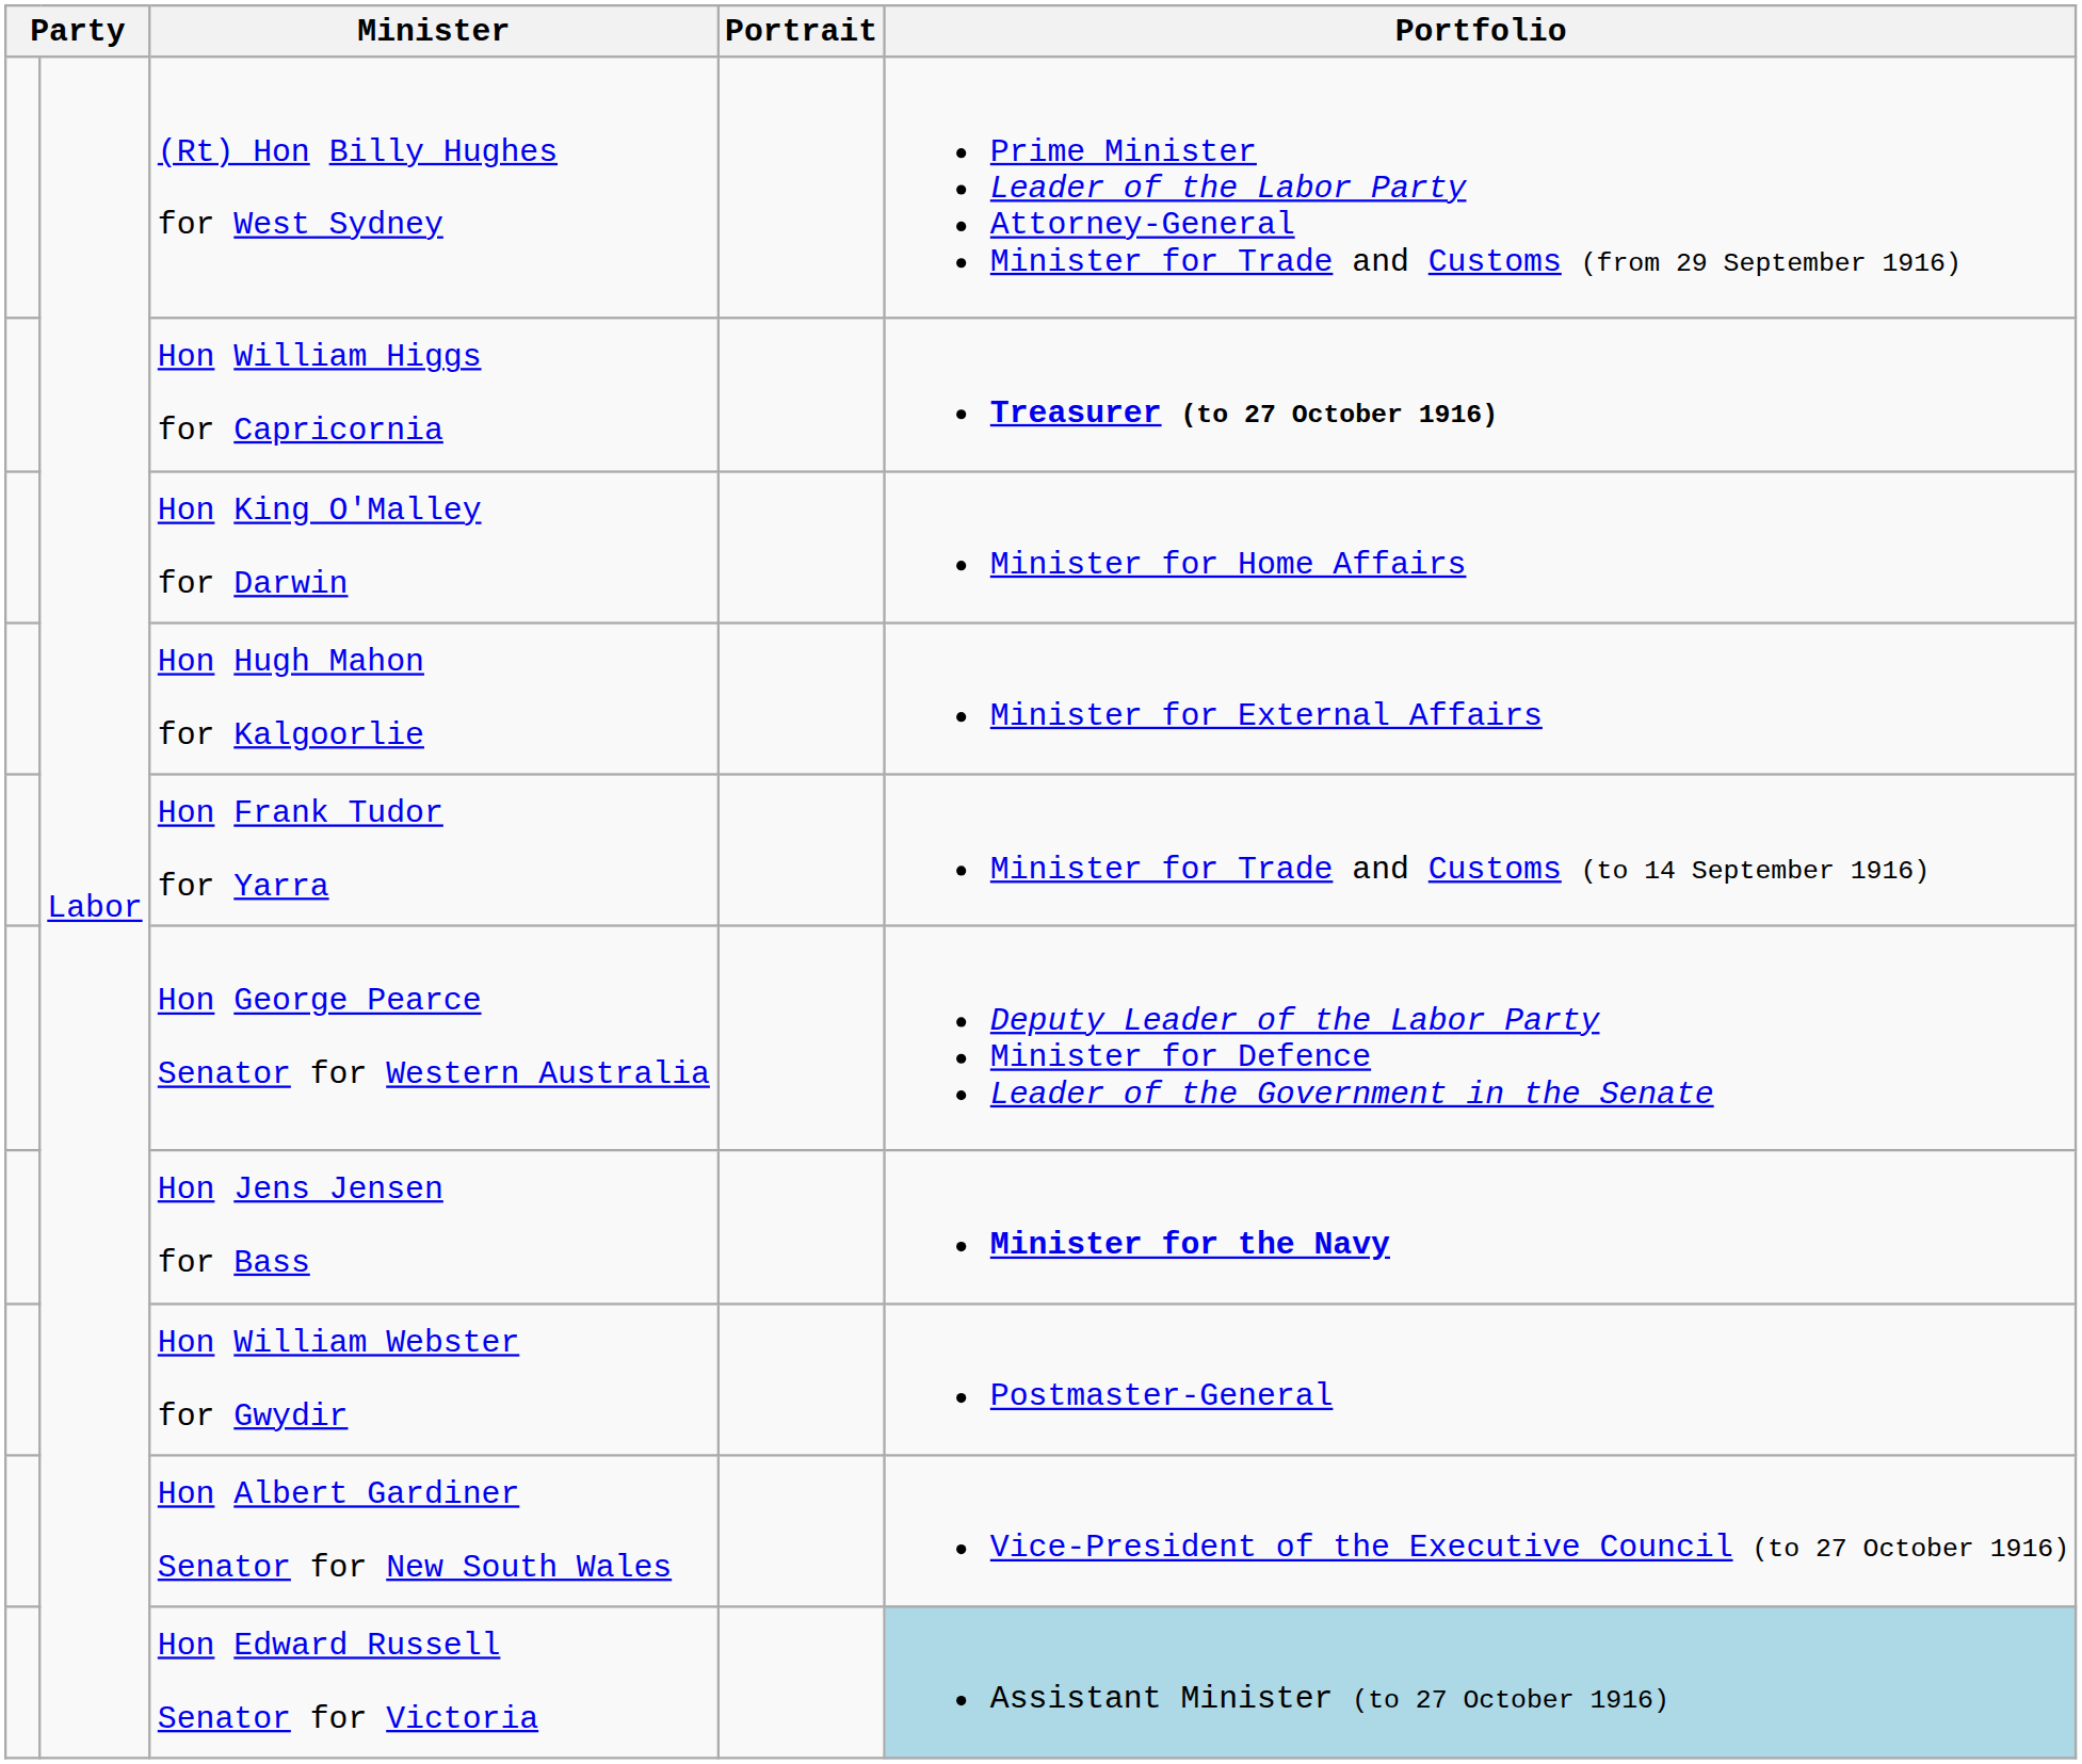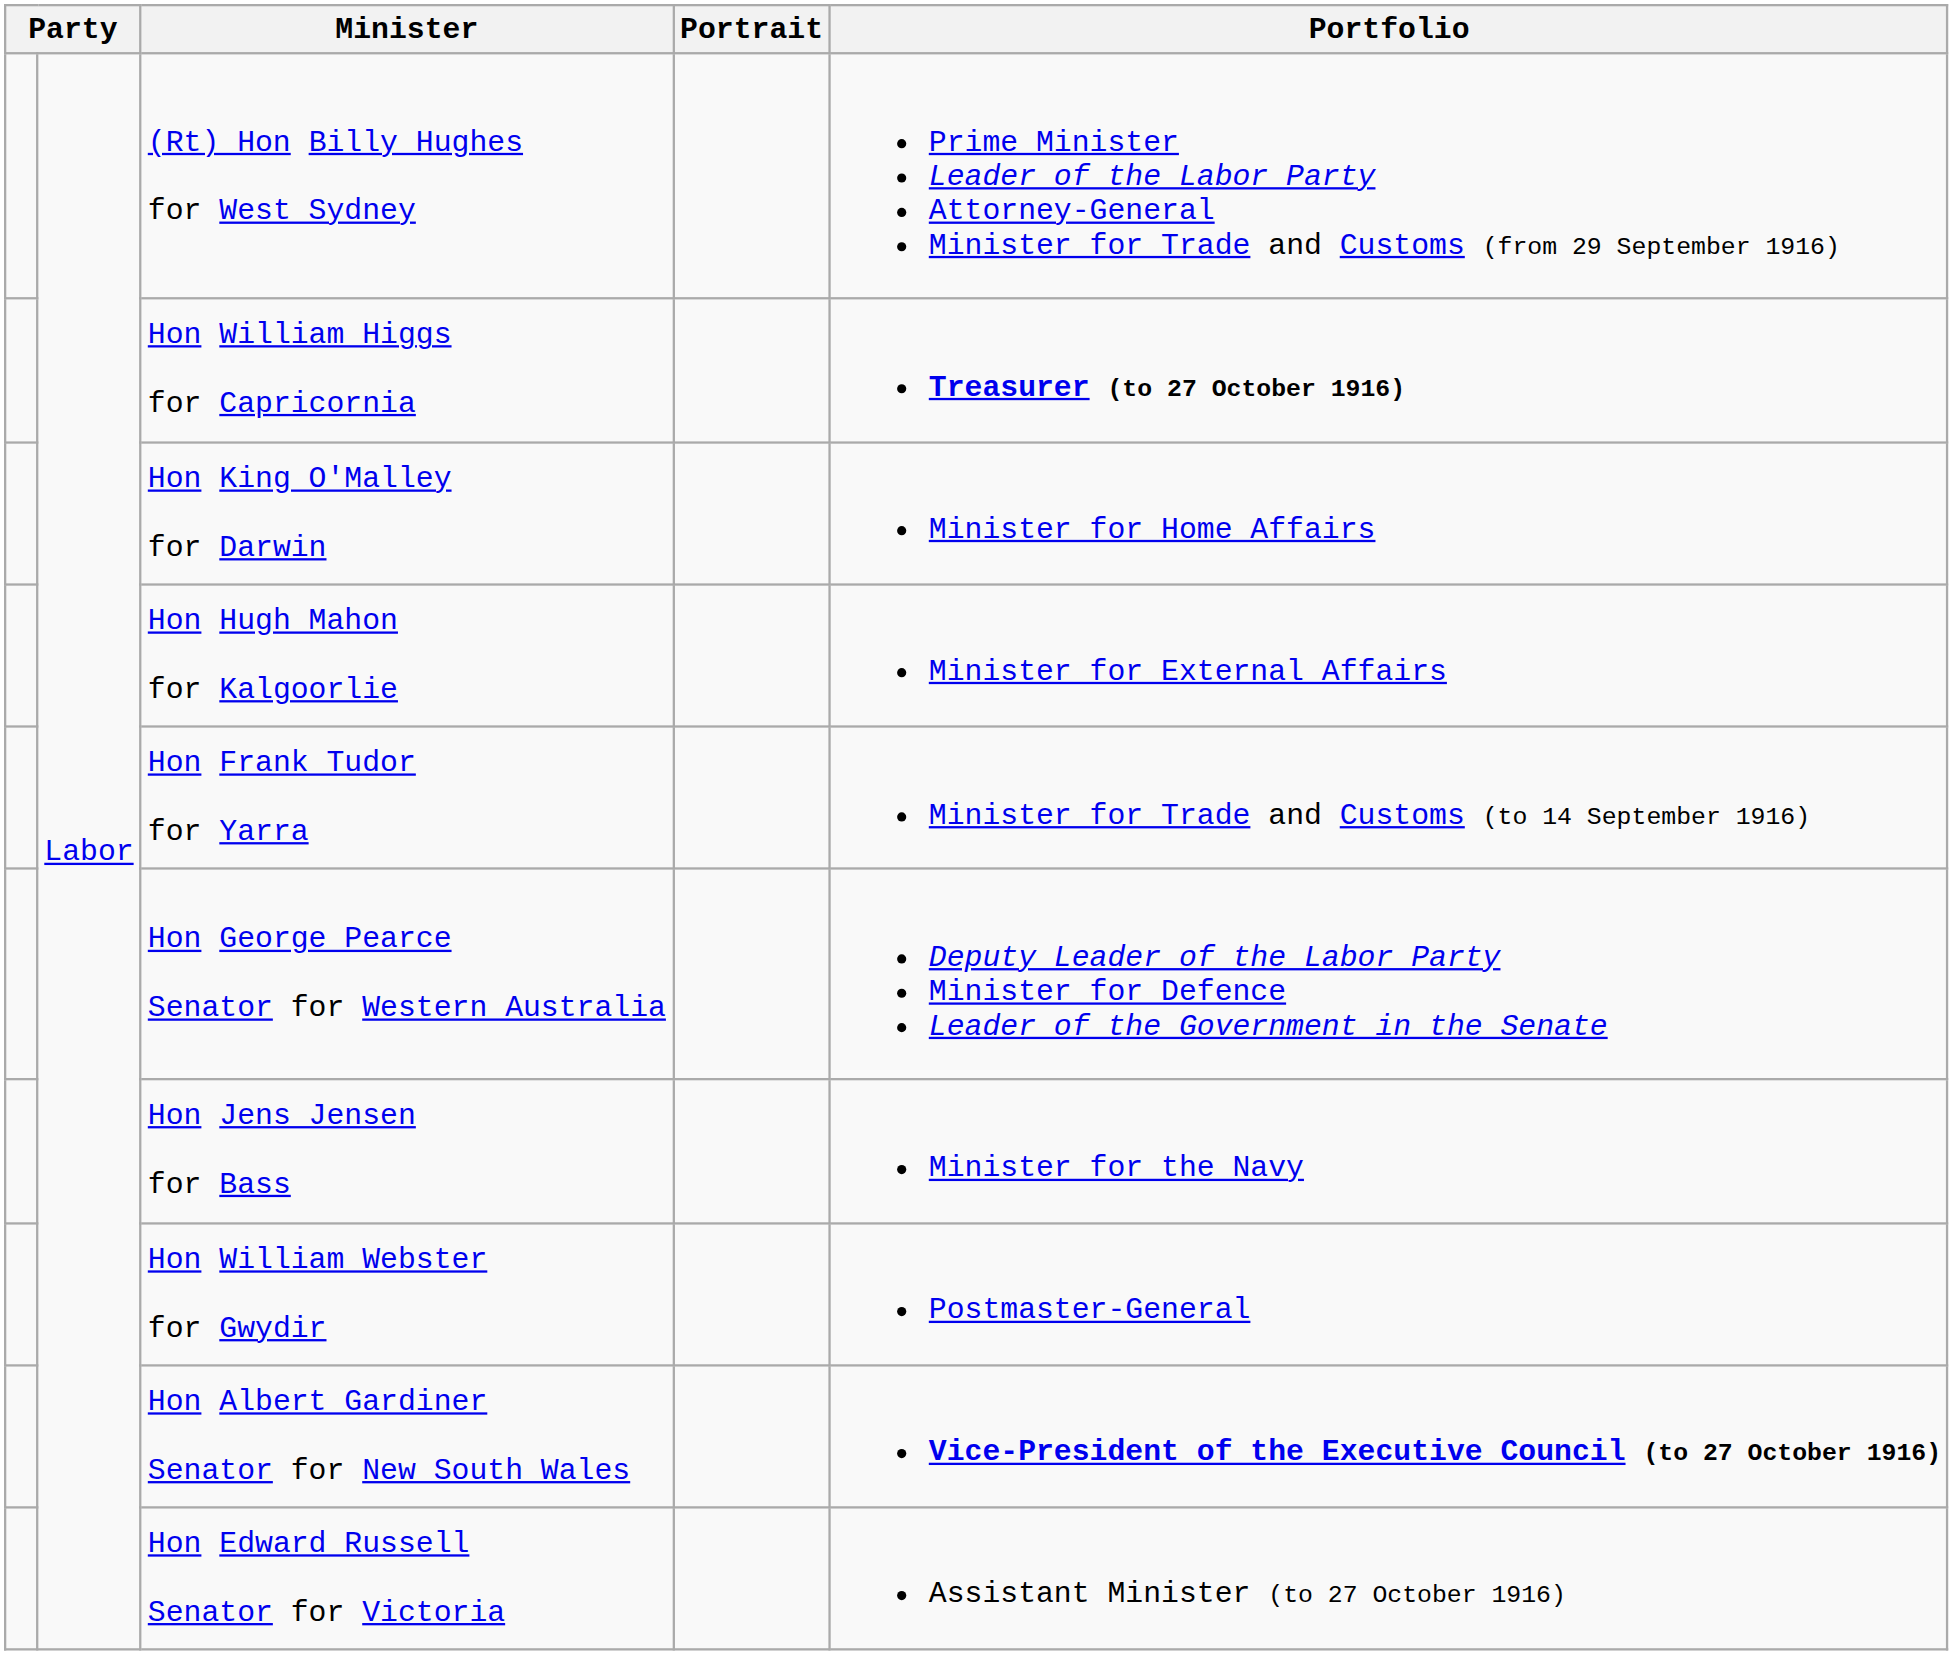Hon Jens Jensen for Bass | Portfolio: bold -> normal
Hon Albert Gardiner Senator for New South Wales | Portfolio: normal -> bold
Hon Edward Russell Senator for Victoria | Portfolio: lightblue background -> no background
